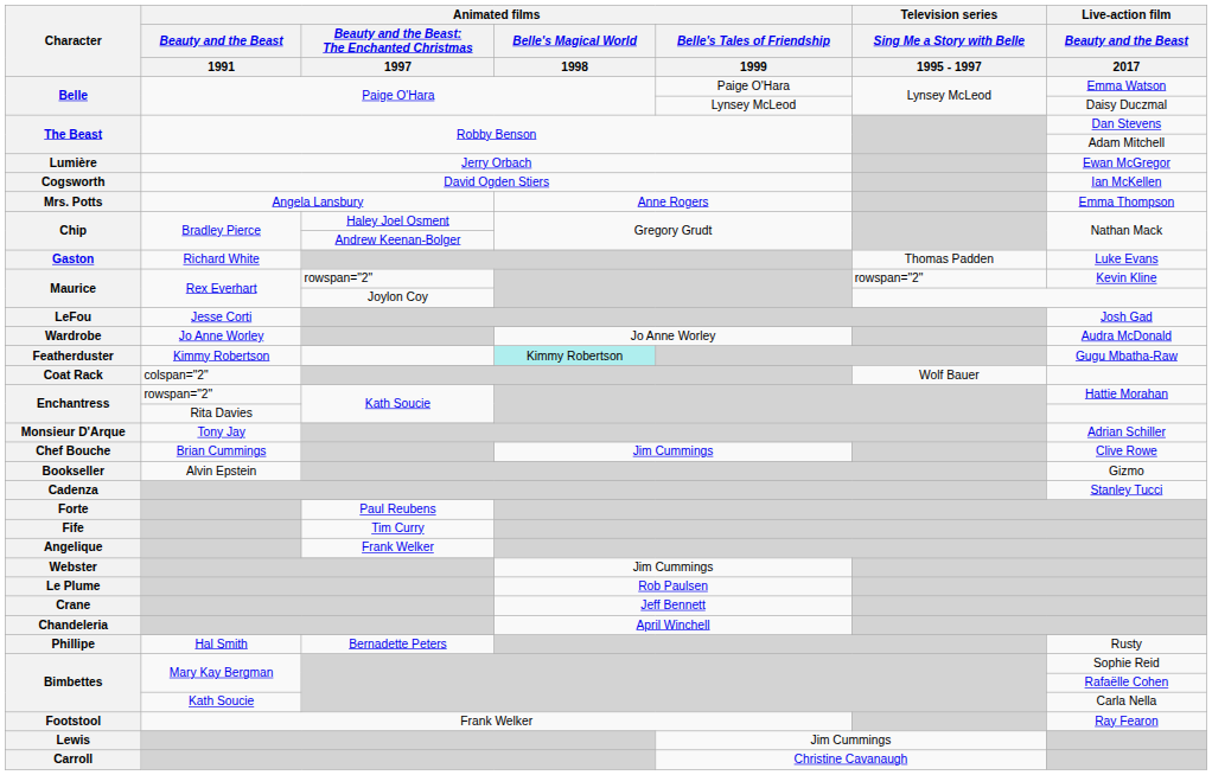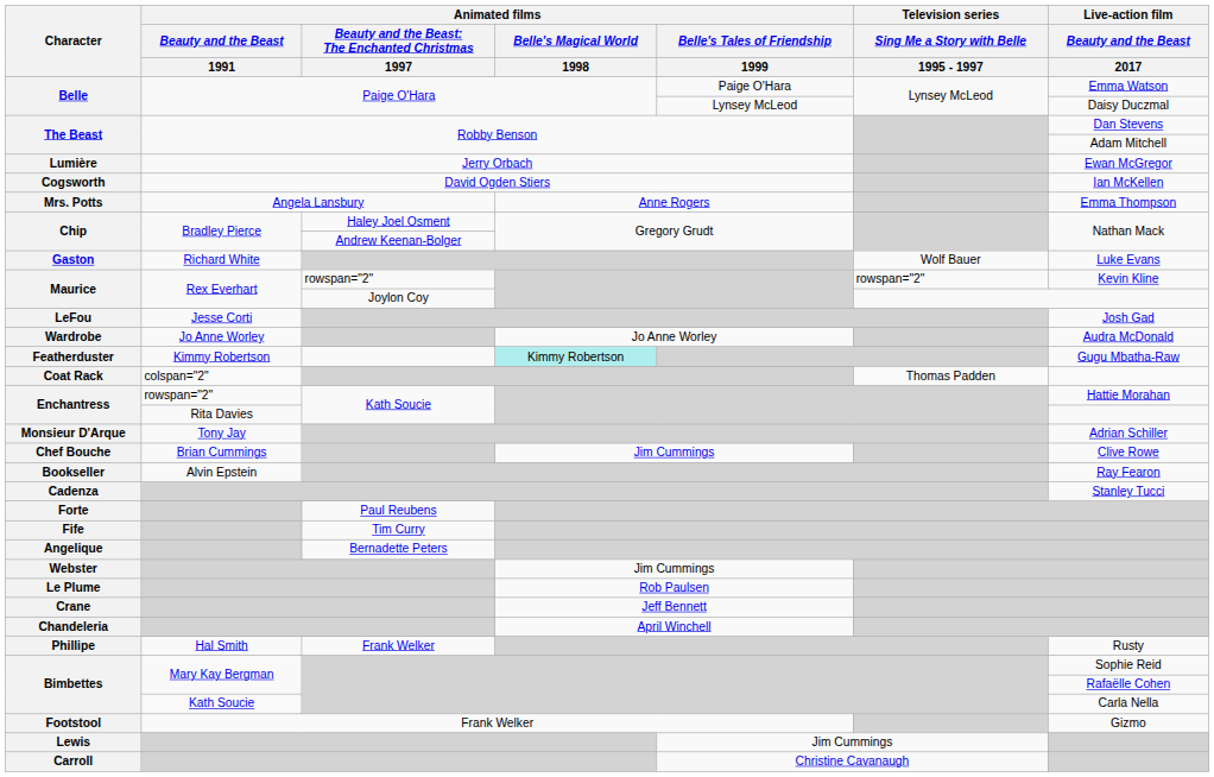Gaston | Television series / Sing Me a Story with Belle / 1995 - 1997: Thomas Padden -> Wolf Bauer
Coat Rack | Television series / Sing Me a Story with Belle / 1995 - 1997: Wolf Bauer -> Thomas Padden
Bookseller | Live-action film / Beauty and the Beast / 2017: Gizmo -> Ray Fearon
Angelique | column 3: Frank Welker -> Bernadette Peters
Phillipe | column 3: Bernadette Peters -> Frank Welker
Footstool | Live-action film / Beauty and the Beast / 2017: Ray Fearon -> Gizmo
